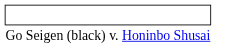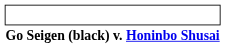row 1 | column 1: normal -> bold
